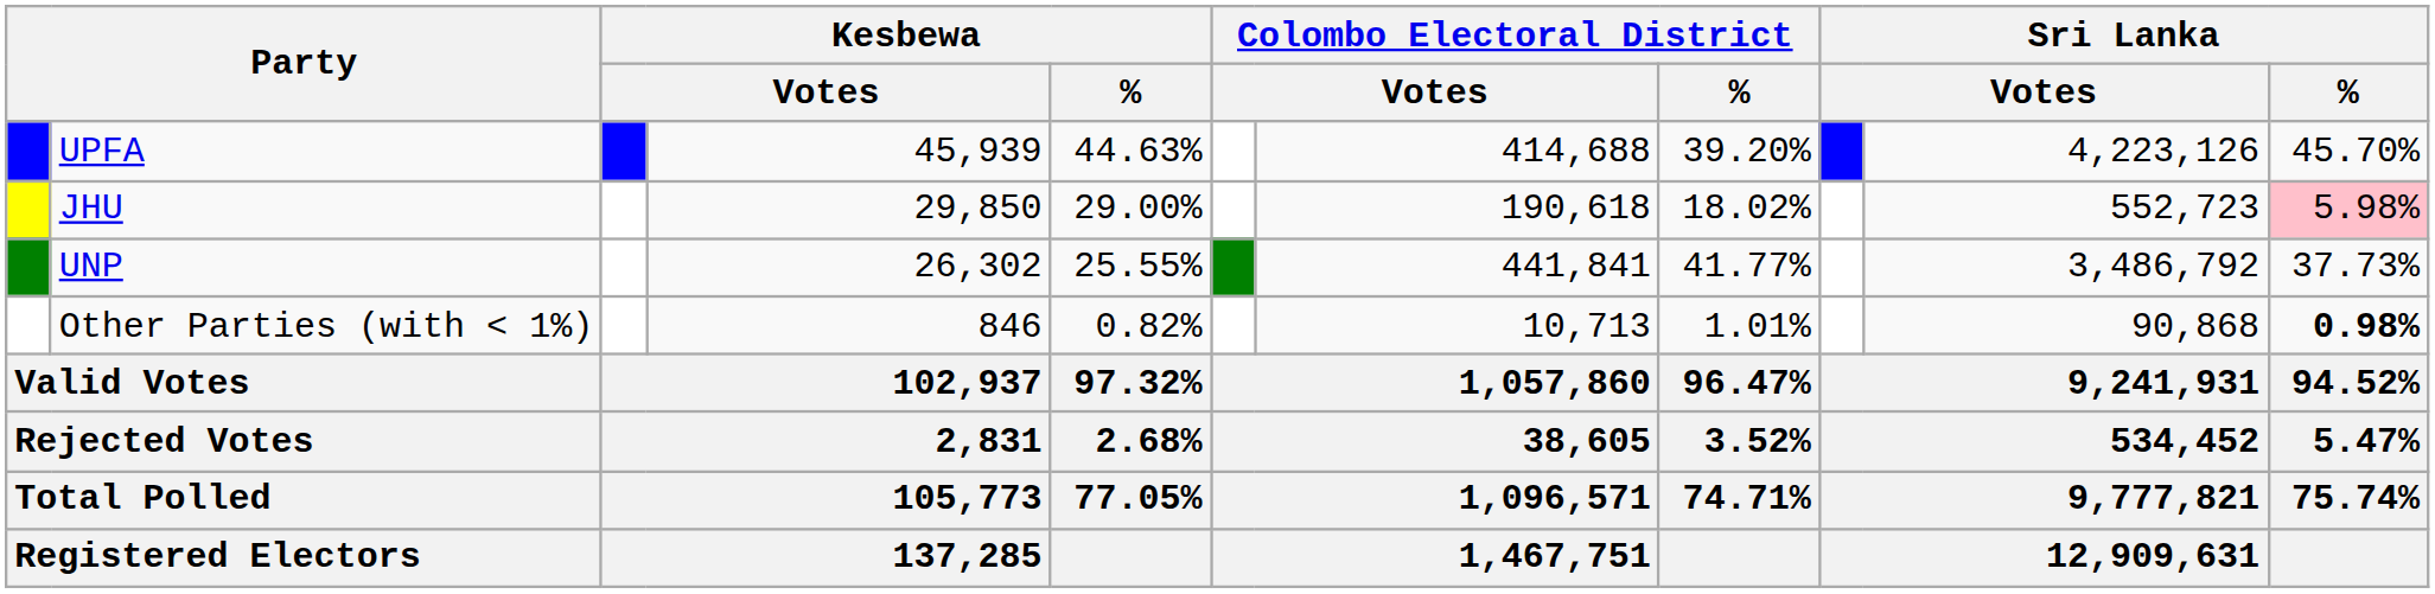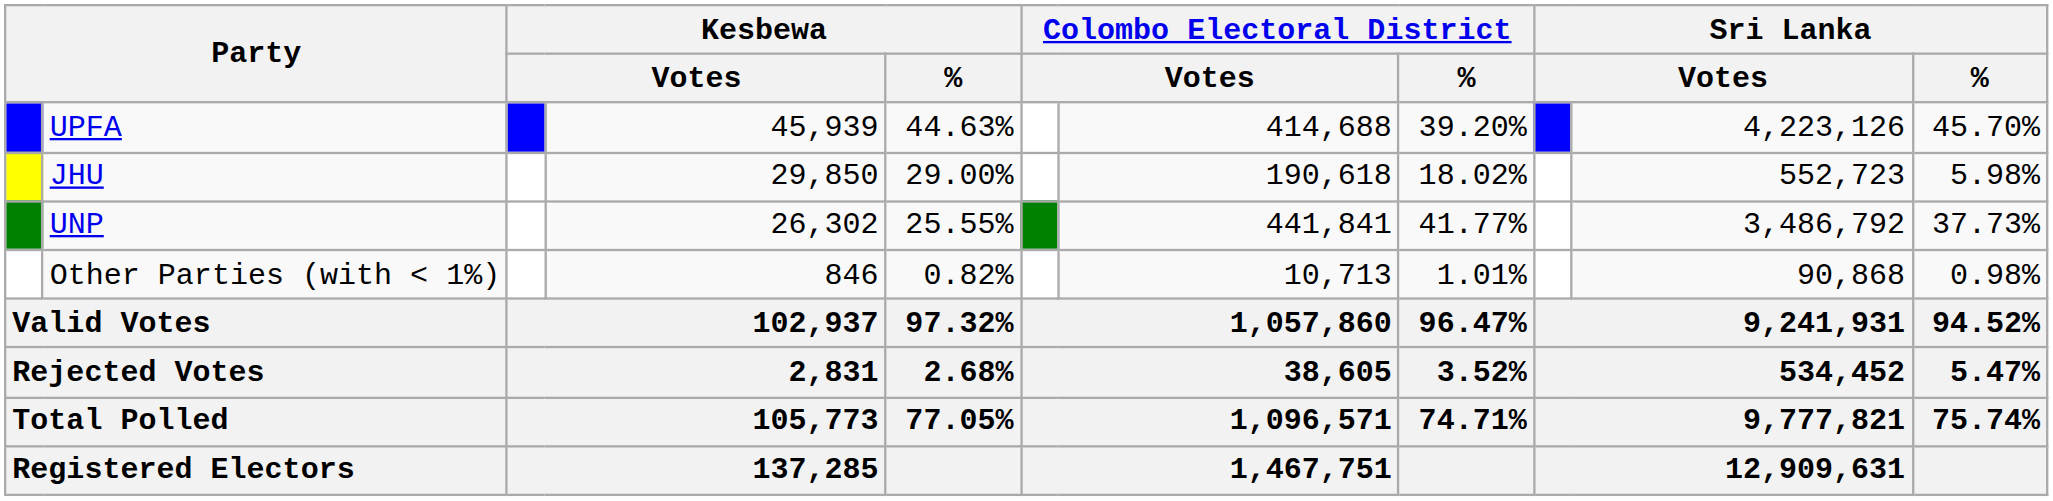JHU | Sri Lanka / %: pink background -> no background
Other Parties (with < 1%) | Sri Lanka / %: bold -> normal
